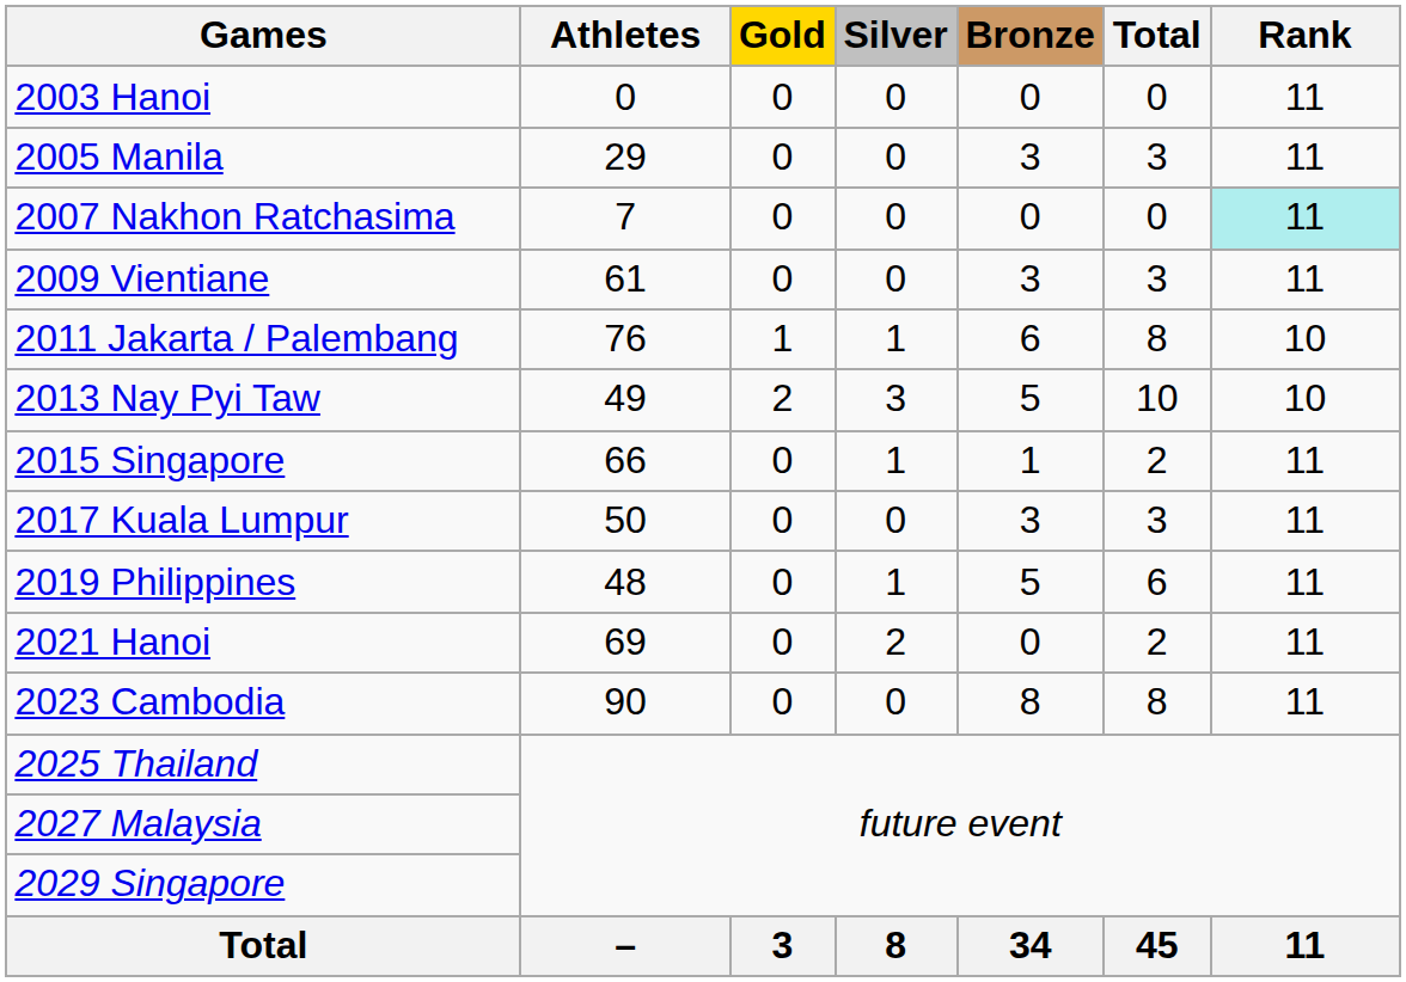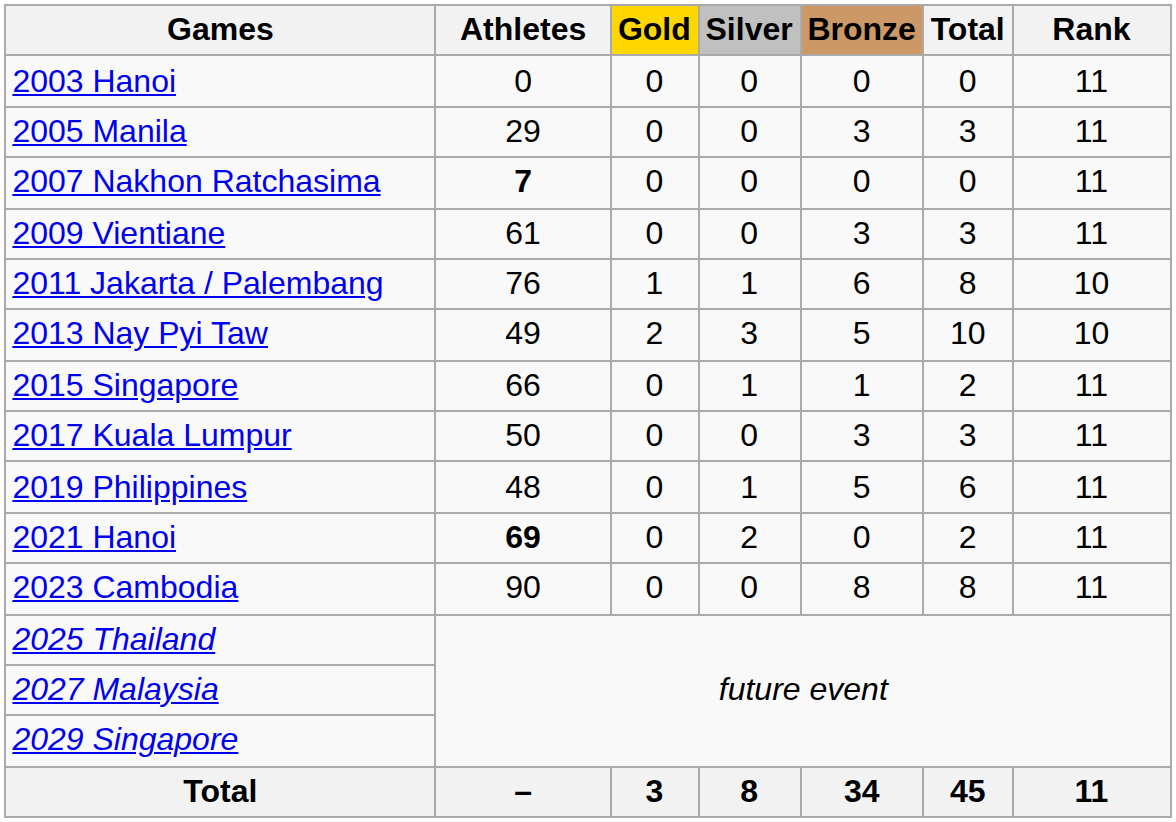2007 Nakhon Ratchasima | Athletes: normal -> bold
2007 Nakhon Ratchasima | Rank: paleturquoise background -> no background
2021 Hanoi | Athletes: normal -> bold
